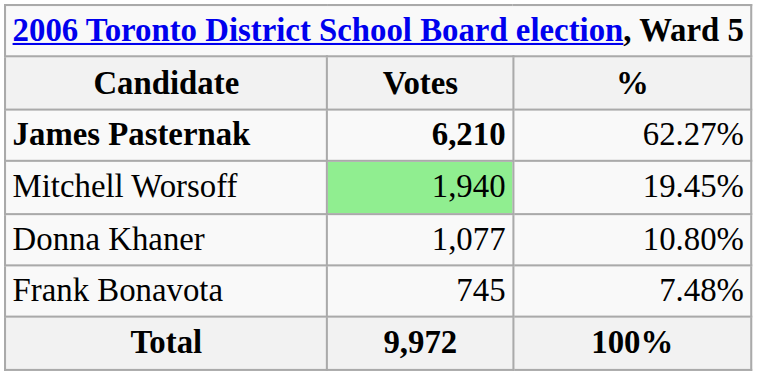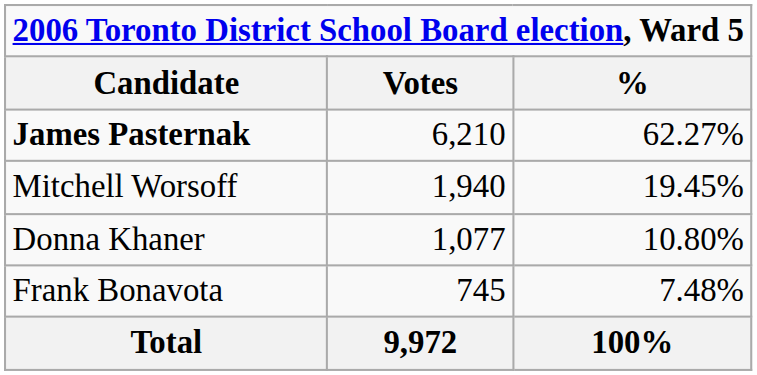James Pasternak | Votes: bold -> normal
Mitchell Worsoff | Votes: lightgreen background -> no background
